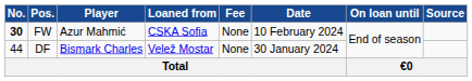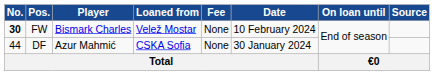FW | Player: Azur Mahmić -> Bismark Charles
FW | Loaned from: CSKA Sofia -> Velež Mostar
DF | Player: Bismark Charles -> Azur Mahmić
DF | Loaned from: Velež Mostar -> CSKA Sofia
